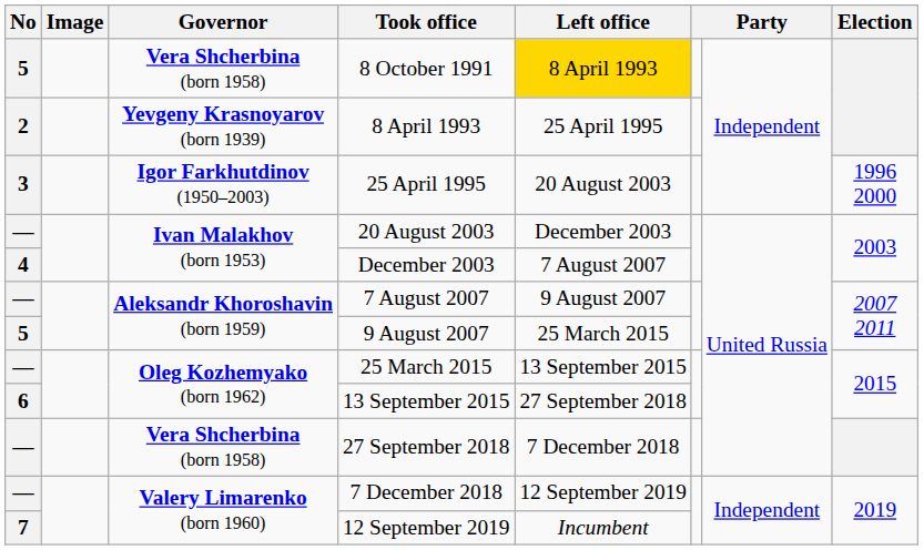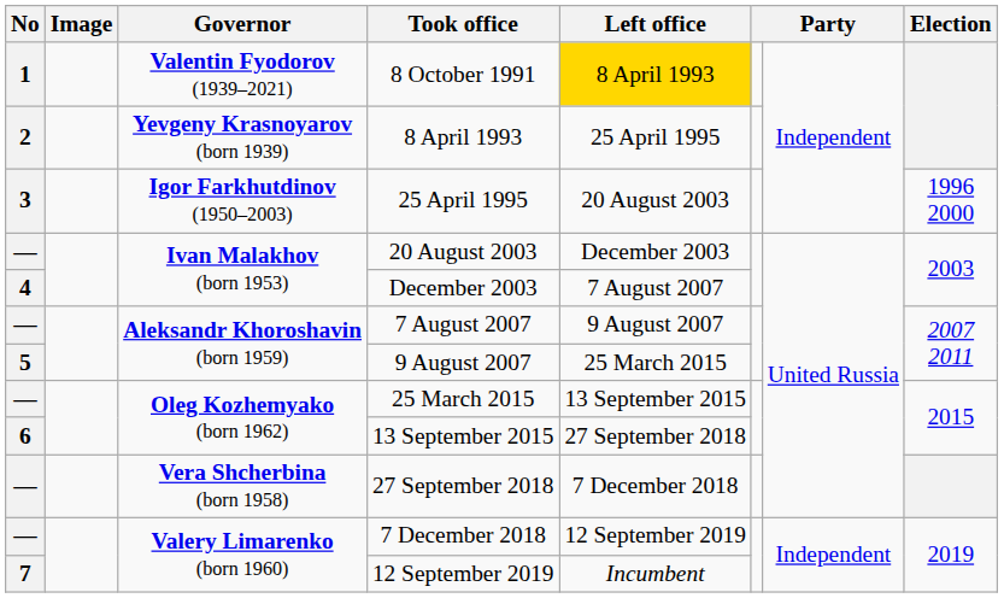8 October 1991 | No: 5 -> 1
8 October 1991 | Governor: Vera Shcherbina (born 1958) -> Valentin Fyodorov (1939–2021)
